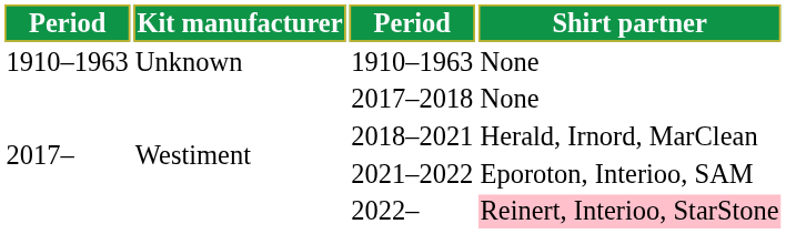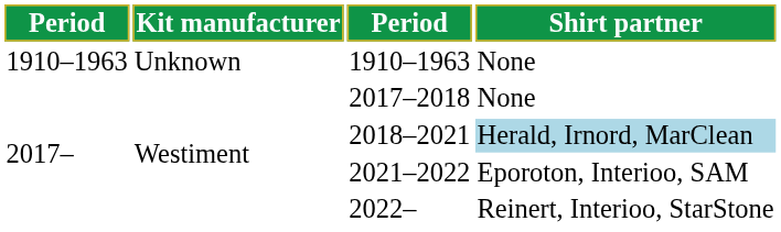2018–2021 | Shirt partner: no background -> lightblue background
2022– | Shirt partner: pink background -> no background
